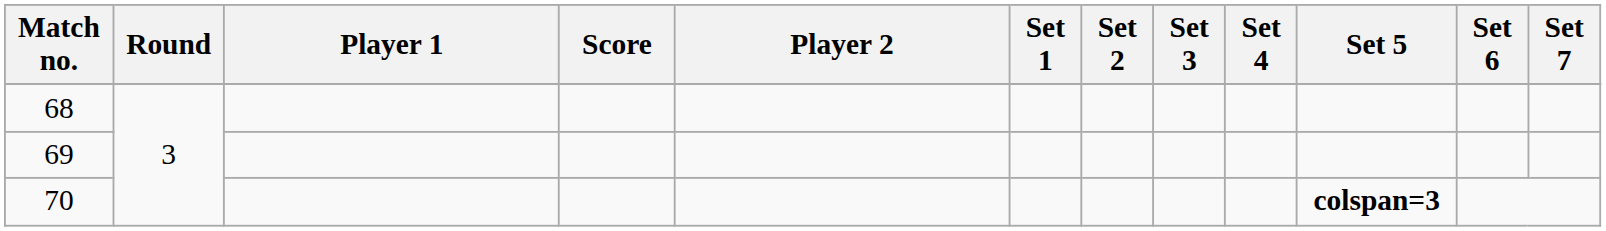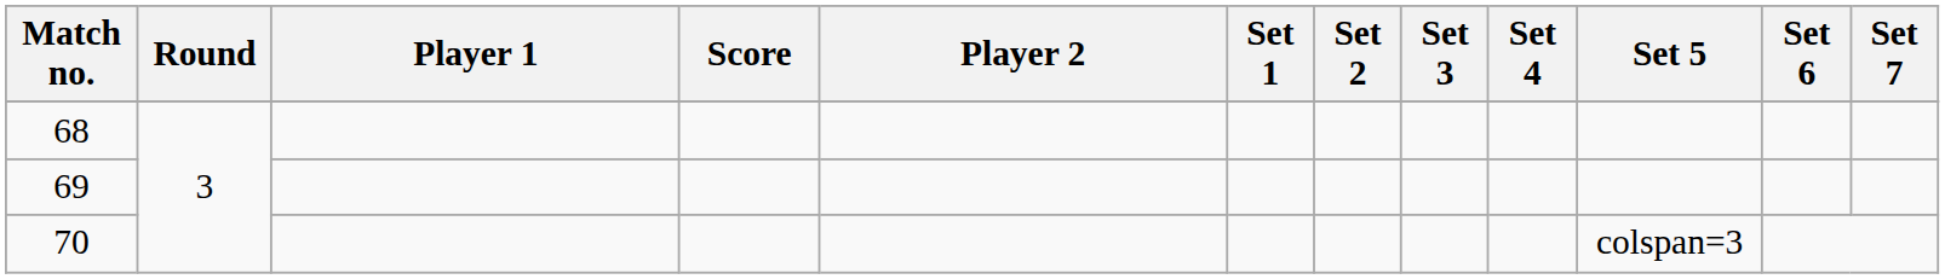70 | Set 5: bold -> normal
